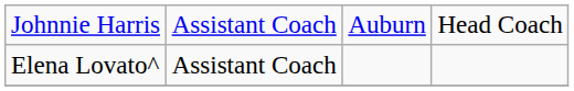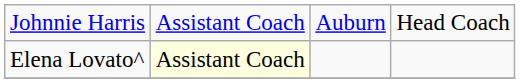Elena Lovato^ | column 2: no background -> lightyellow background
